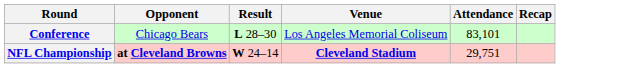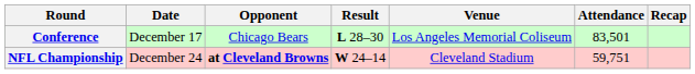+ column: Date | December 17 | December 24
Conference | Attendance: 83,101 -> 83,501
NFL Championship | Venue: bold -> normal
NFL Championship | Attendance: 29,751 -> 59,751
